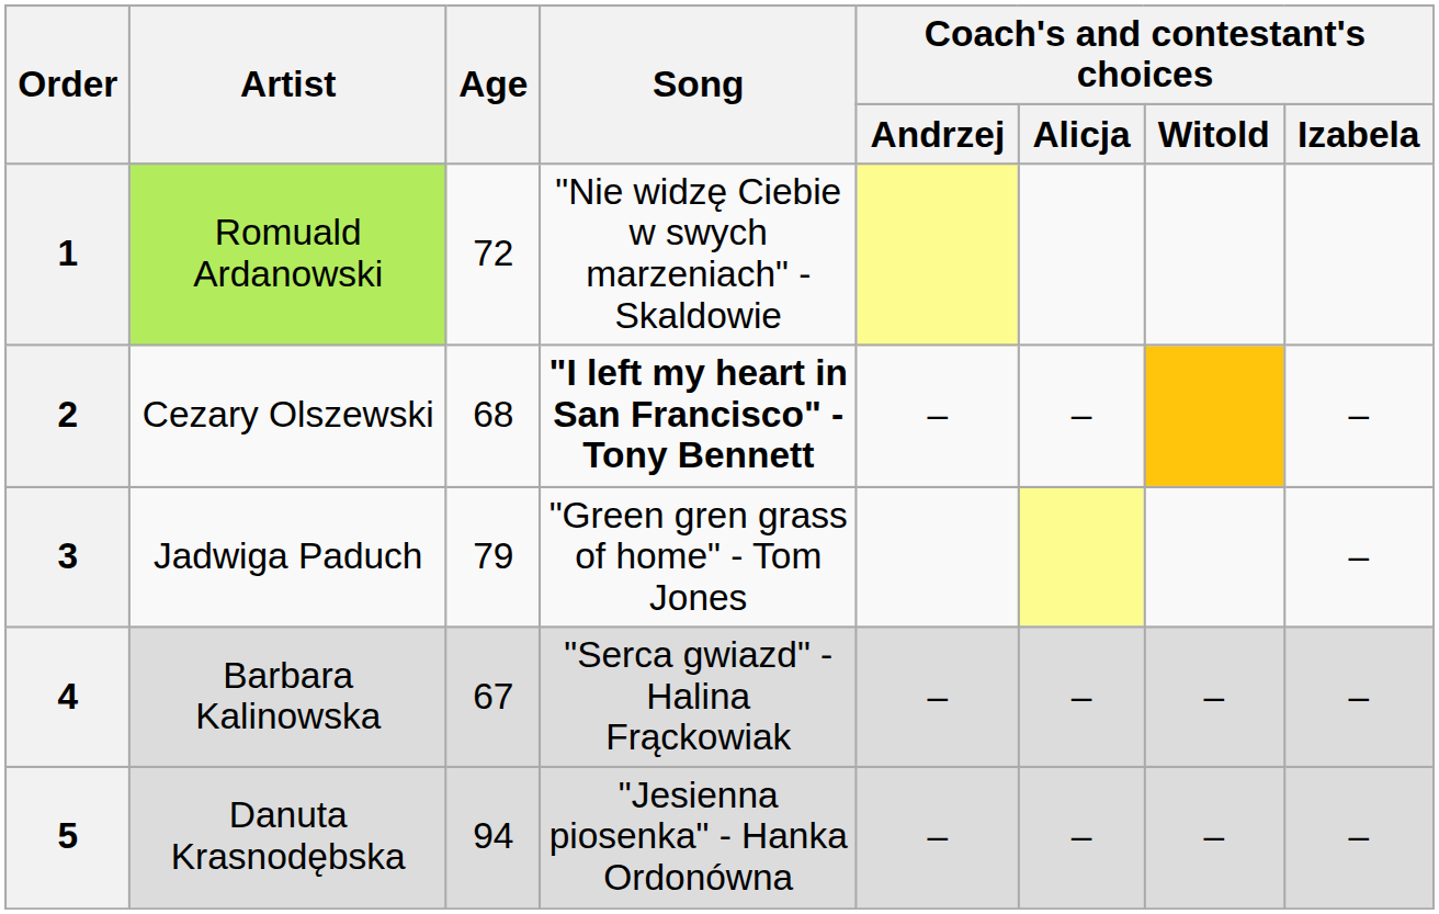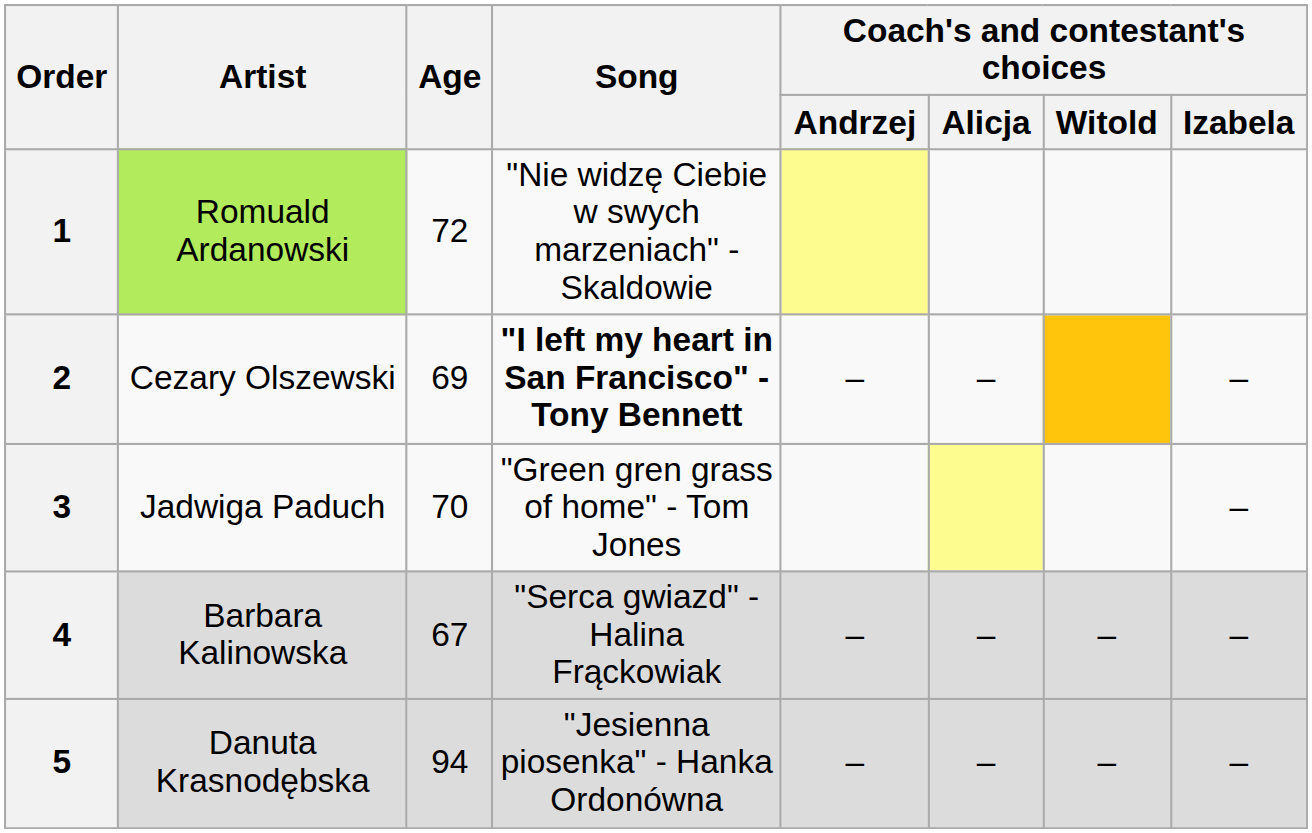2 | Age: 68 -> 69
3 | Age: 79 -> 70
